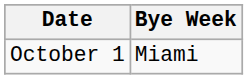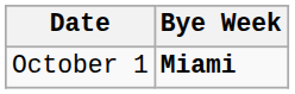October 1 | column 2: normal -> bold
